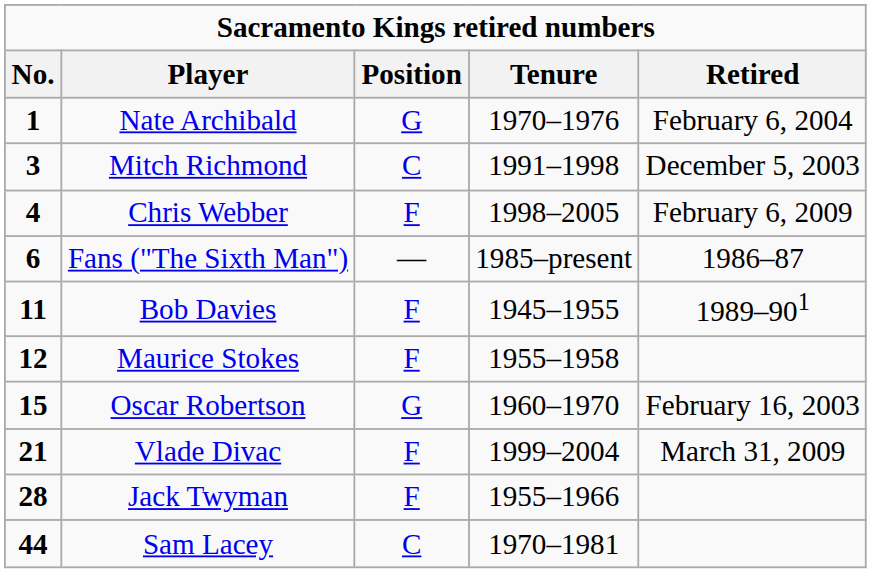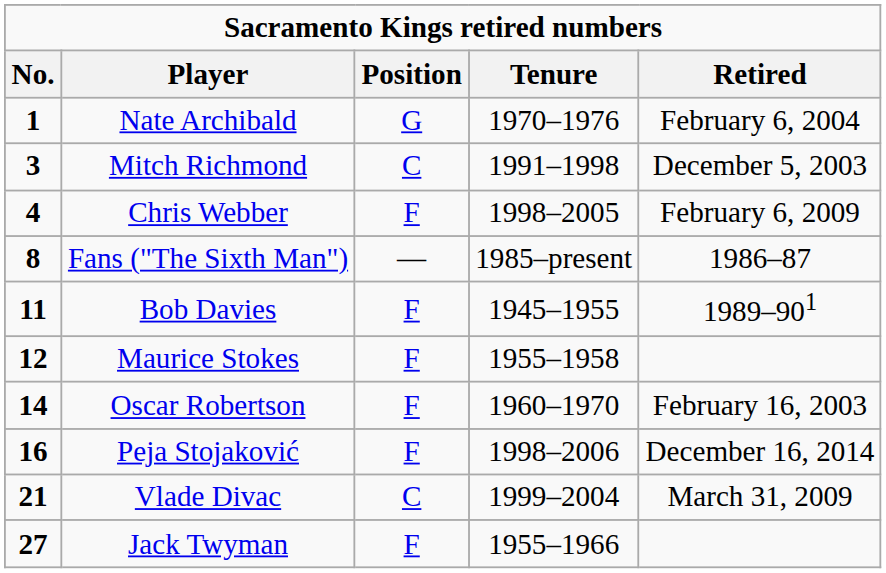Fans ("The Sixth Man") | No.: 6 -> 8
Oscar Robertson | No.: 15 -> 14
Oscar Robertson | Position: G -> F
+ row: 16 | Peja Stojaković | F | 1998–2006 | December 16, 2014
Vlade Divac | Position: F -> C
Jack Twyman | No.: 28 -> 27
- row: 44 | Sam Lacey | C | 1970–1981
